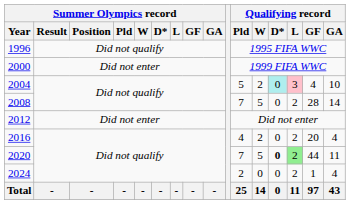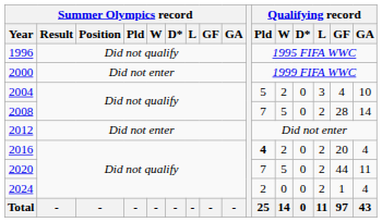2004 | Qualifying record / D*: paleturquoise background -> no background
2004 | Qualifying record / L: pink background -> no background
2016 | Qualifying record / Pld: normal -> bold
2020 | Qualifying record / D*: bold -> normal
2020 | Qualifying record / L: lightgreen background -> no background
